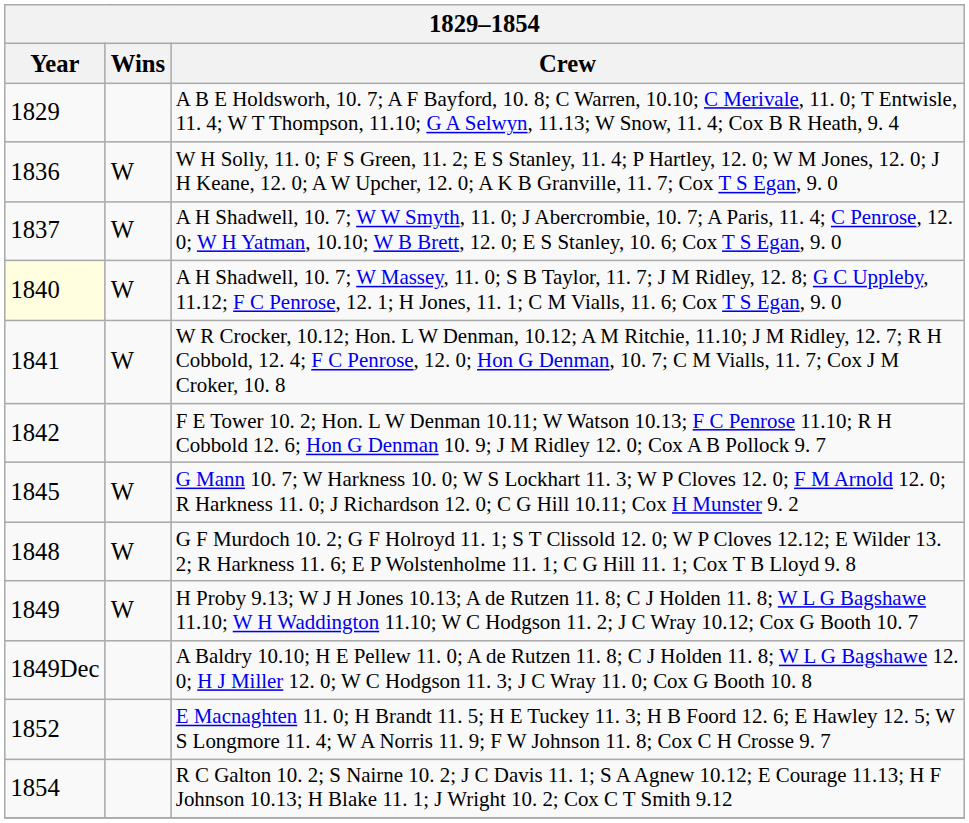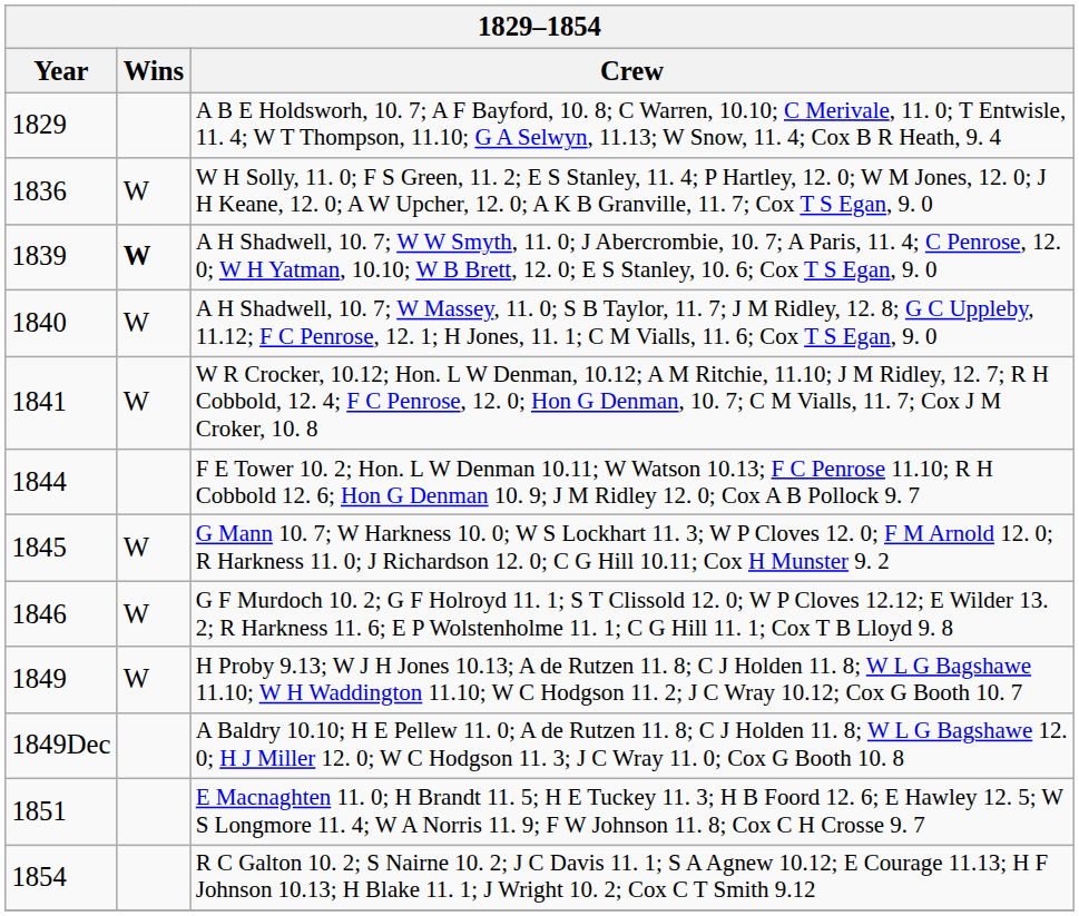row 5 | Year: 1837 -> 1839
row 5 | Wins: normal -> bold
row 6 | Year: lightyellow background -> no background
row 8 | Year: 1842 -> 1844
row 10 | Year: 1848 -> 1846
row 13 | Year: 1852 -> 1851
